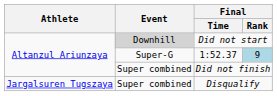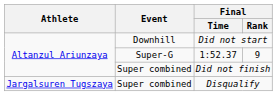Did not start | Event: lightgrey background -> no background
1:52.37 | Final / Rank: lightblue background -> no background
